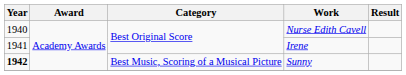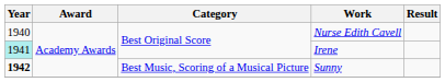Irene | Year: no background -> paleturquoise background
